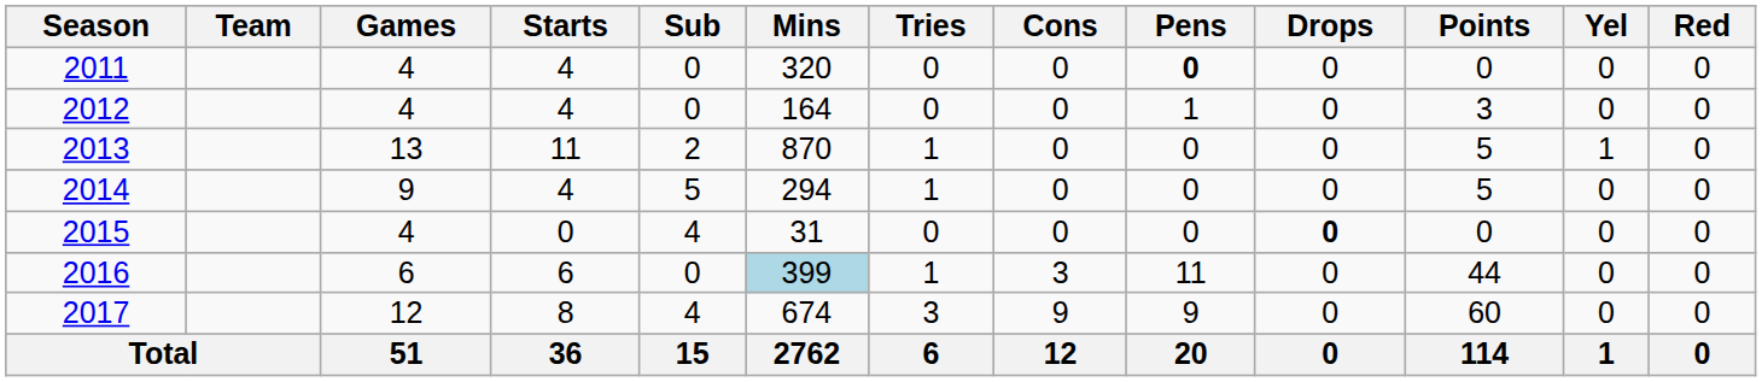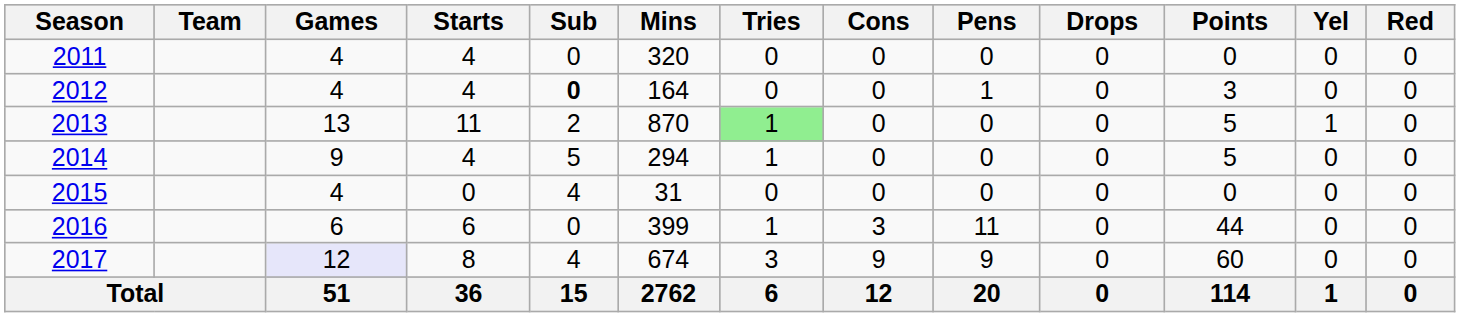2011 | Pens: bold -> normal
2012 | Sub: normal -> bold
2013 | Tries: no background -> lightgreen background
2015 | Drops: bold -> normal
2016 | Mins: lightblue background -> no background
2017 | Games: no background -> lavender background
